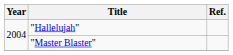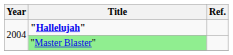"Hallelujah" | Title: normal -> bold
"Master Blaster" | Title: no background -> lightgreen background
